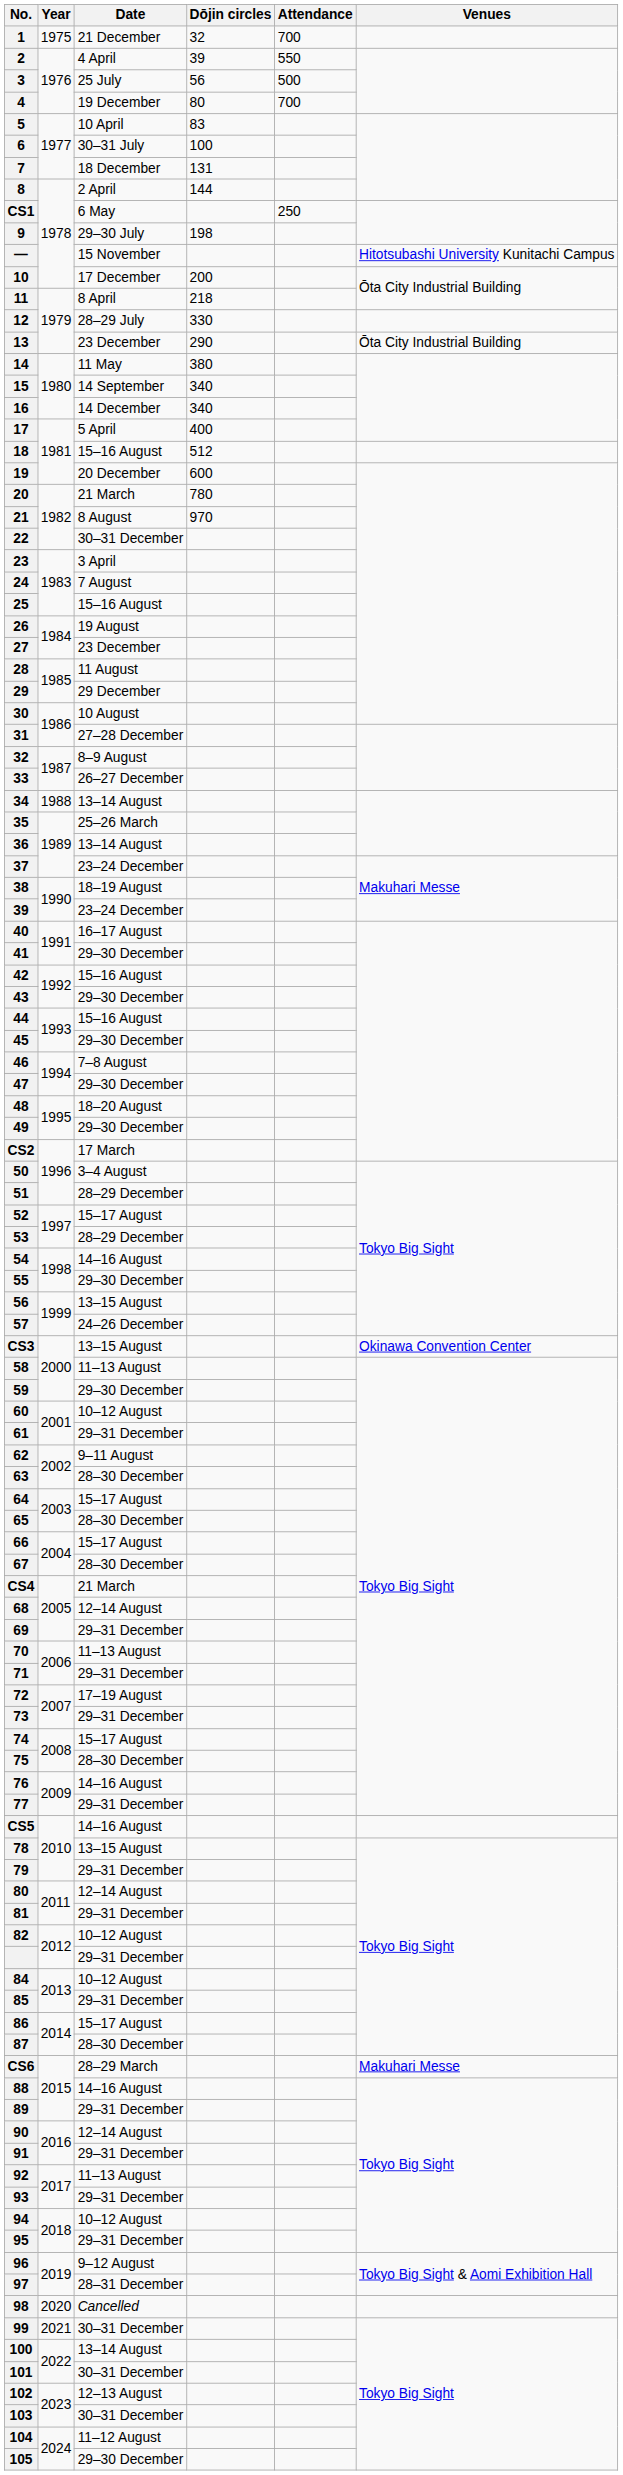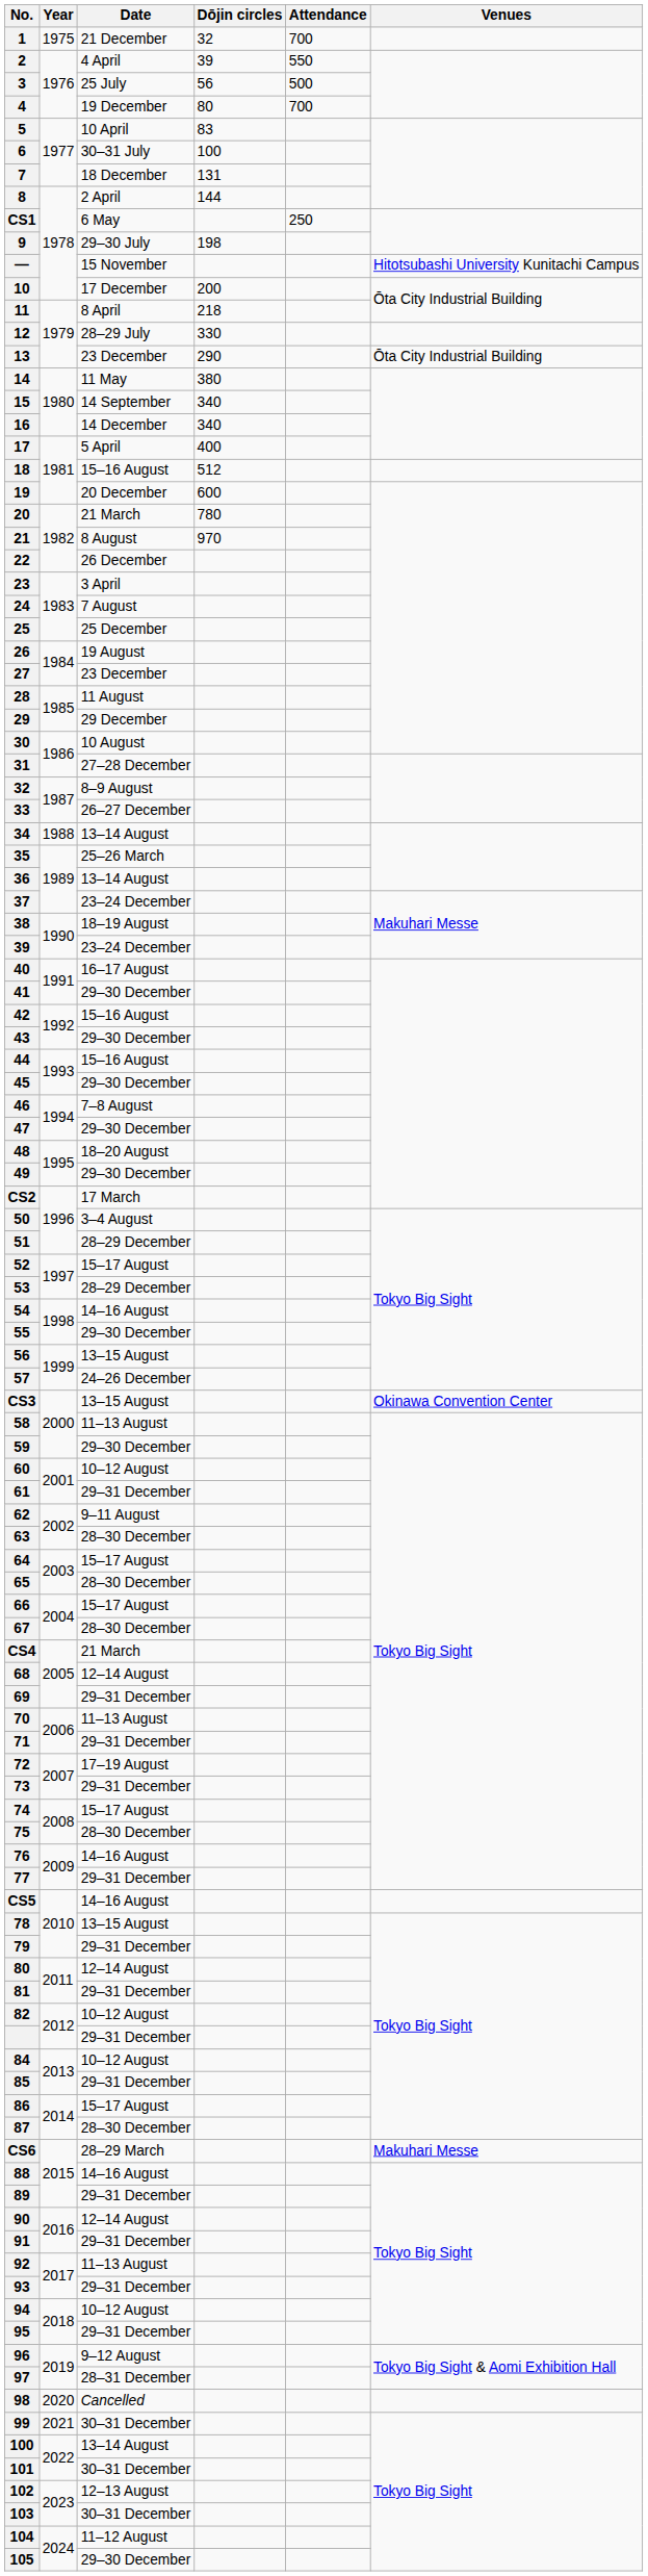22 | Date: 30–31 December -> 26 December
25 | Date: 15–16 August -> 25 December
